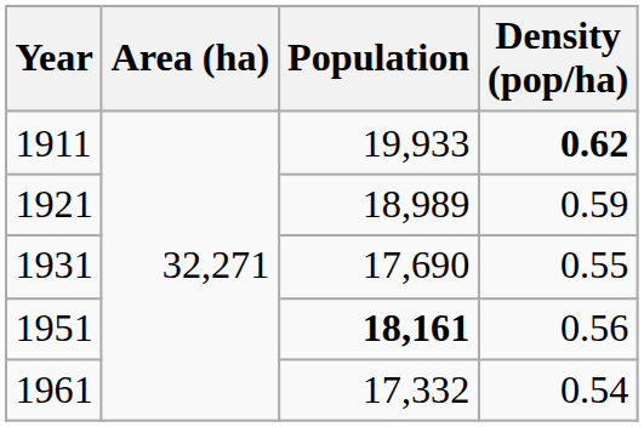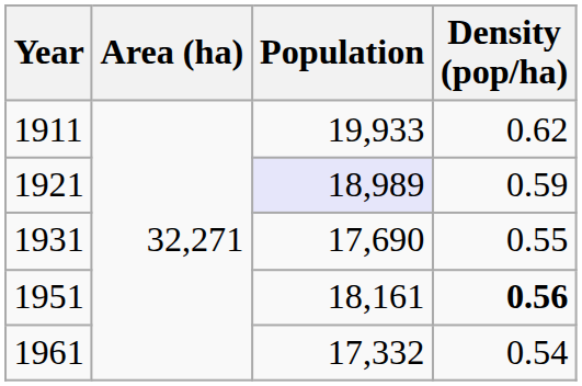1911 | Density (pop/ha): bold -> normal
1921 | Population: no background -> lavender background
1951 | Population: bold -> normal
1951 | Density (pop/ha): normal -> bold
